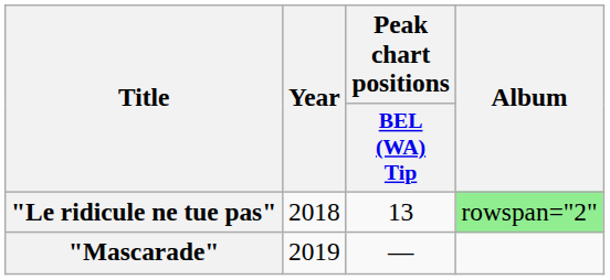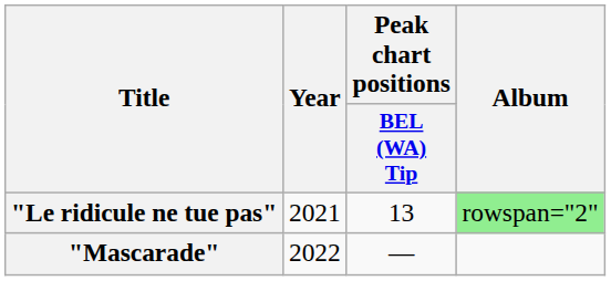"Le ridicule ne tue pas" | Year: 2018 -> 2021
"Mascarade" | Year: 2019 -> 2022
